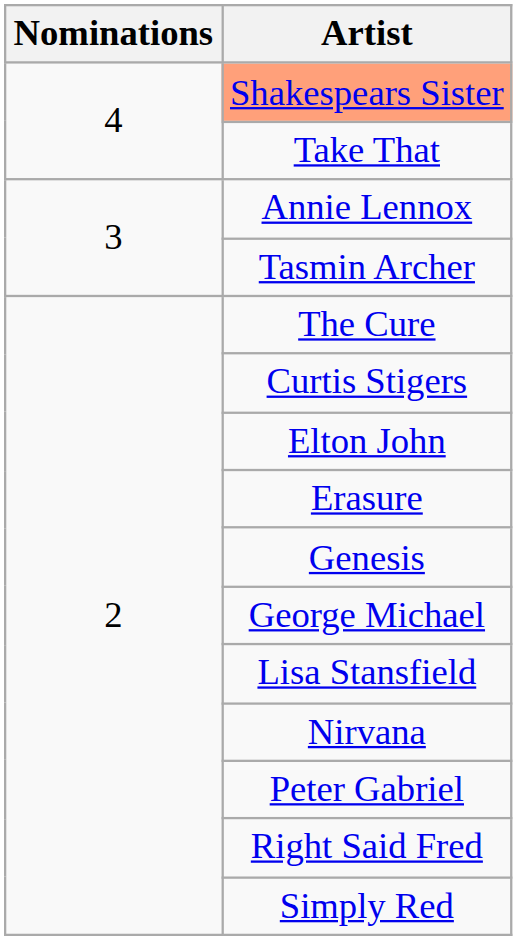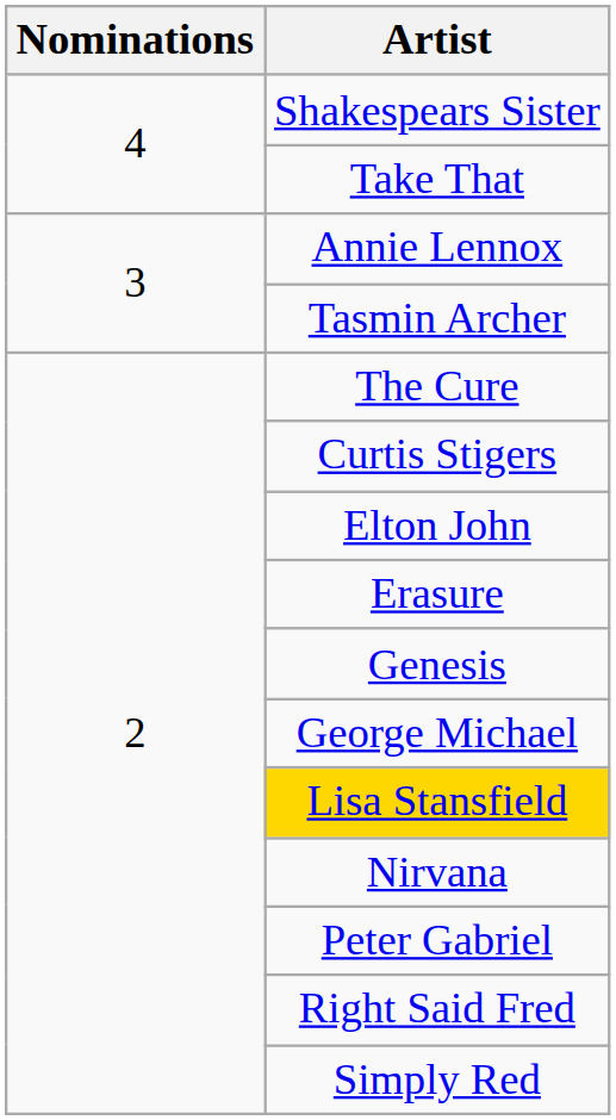Shakespears Sister | Artist: lightsalmon background -> no background
Lisa Stansfield | Artist: no background -> gold background
